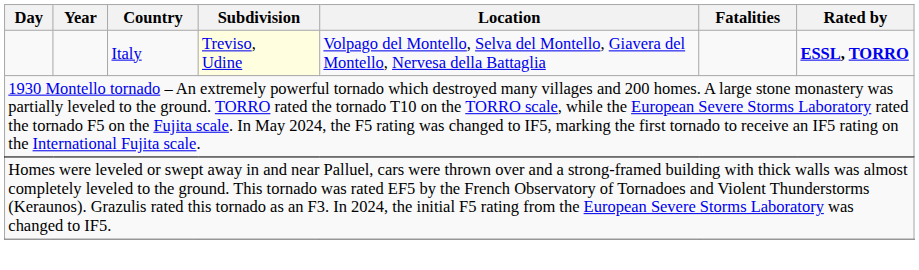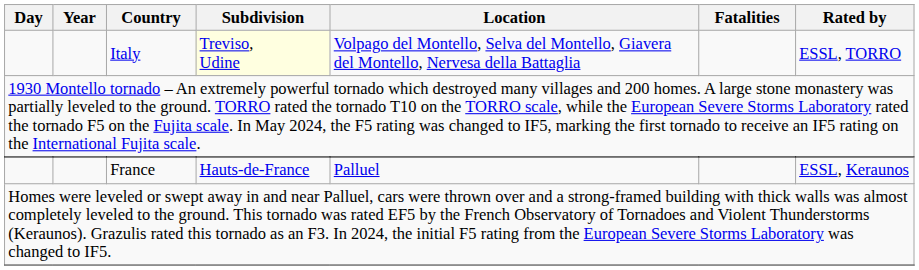Italy | Rated by: bold -> normal
+ row: France | Hauts-de-France | Palluel | ESSL, Keraunos
